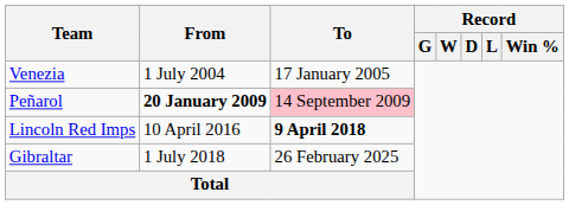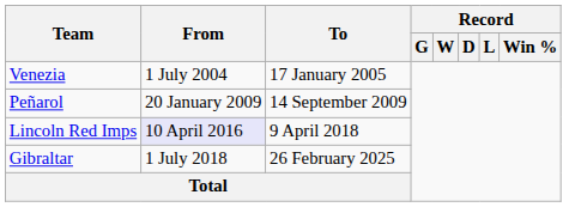Peñarol | From: bold -> normal
Peñarol | To: pink background -> no background
Lincoln Red Imps | From: no background -> lavender background
Lincoln Red Imps | To: bold -> normal
